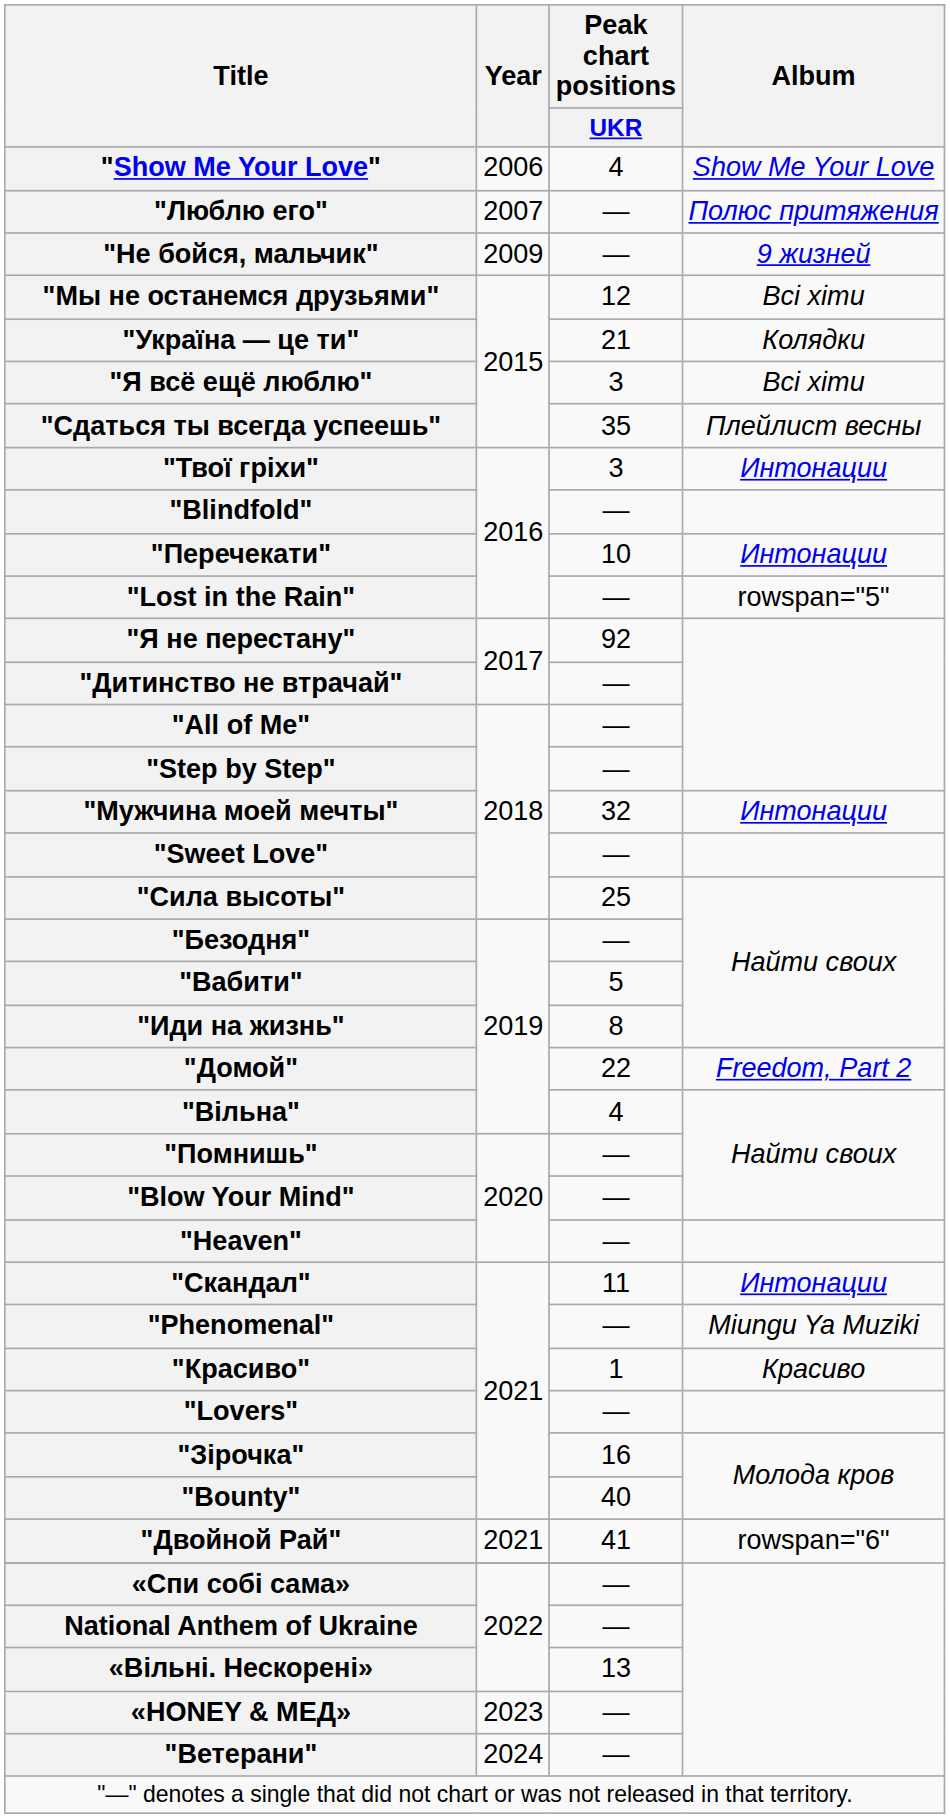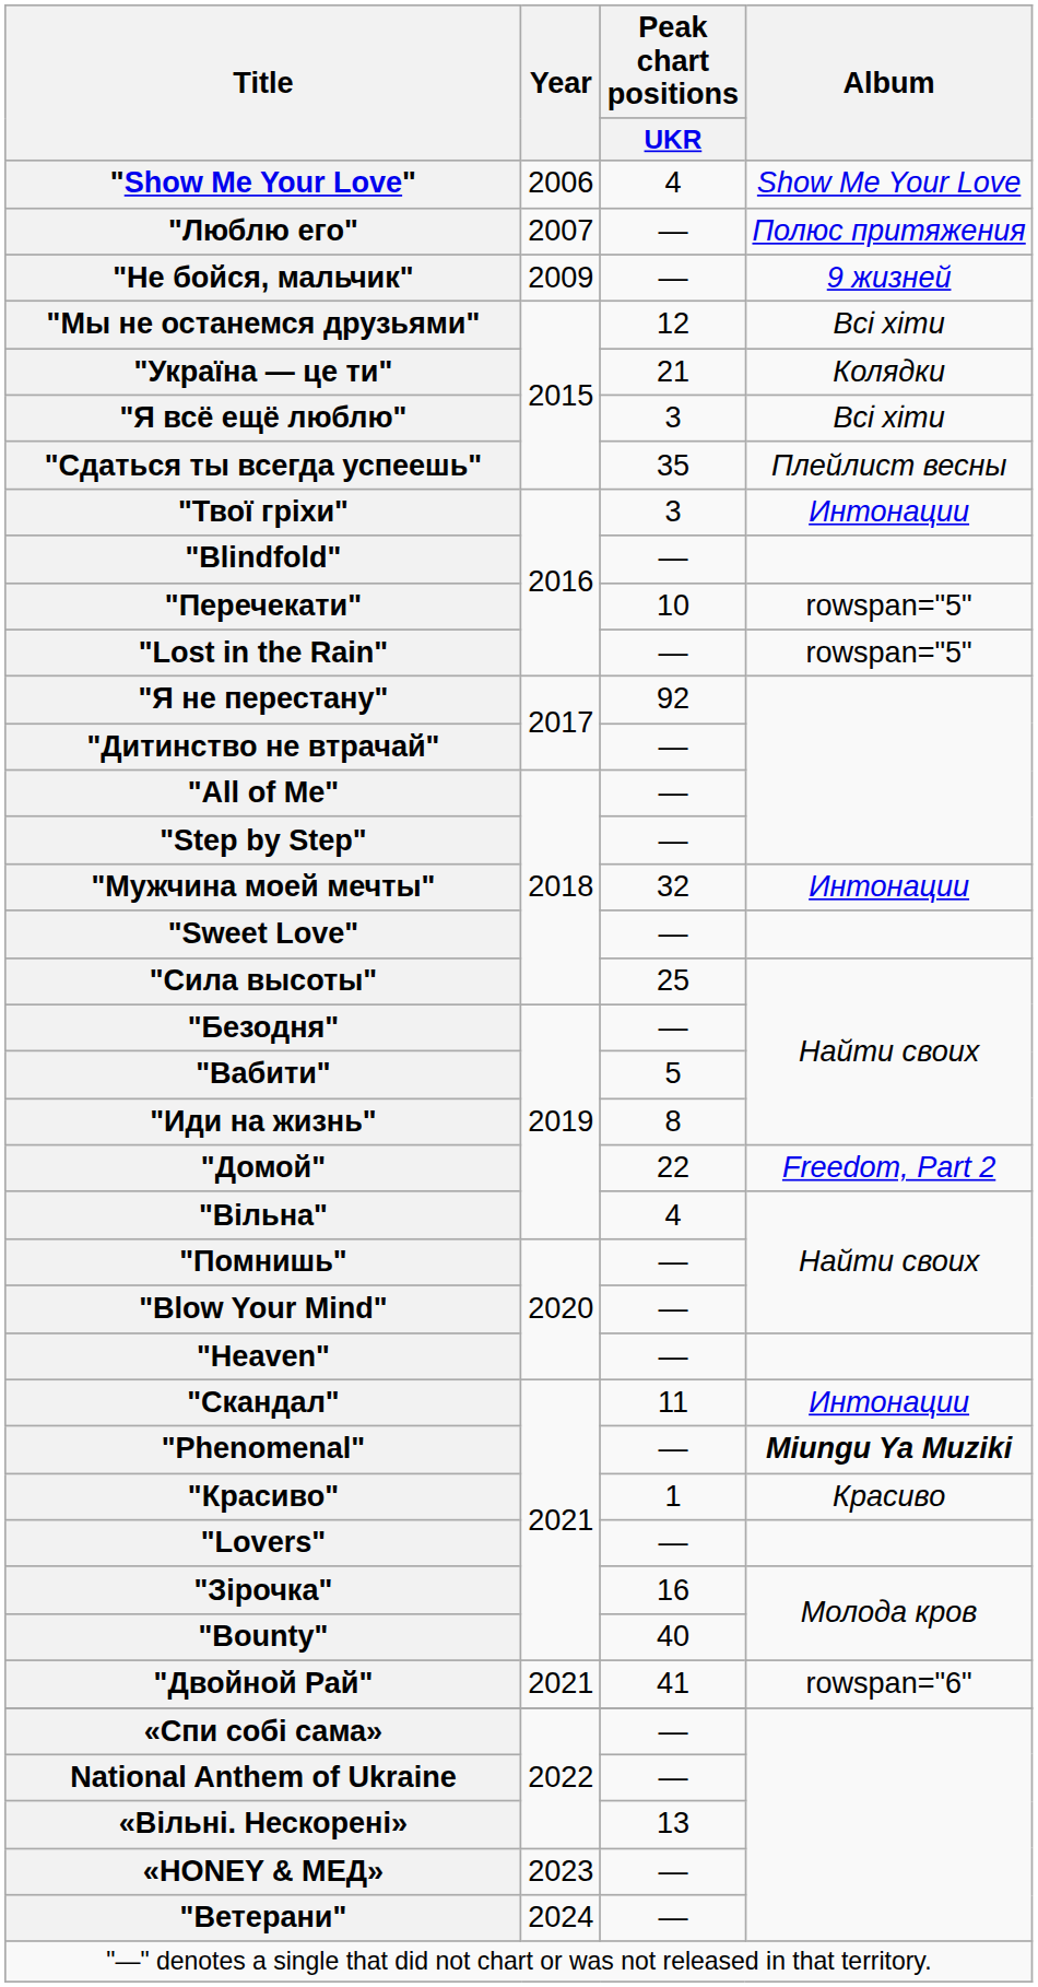"Перечекати" | Album: Интонации -> rowspan="5"
"Phenomenal" | Album: normal -> bold
